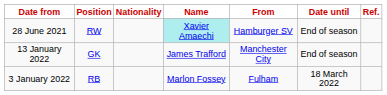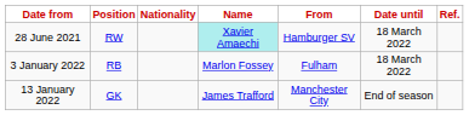28 June 2021 | Date until: End of season -> 18 March 2022
rows swapped: 3 January 2022 <-> 13 January 2022
